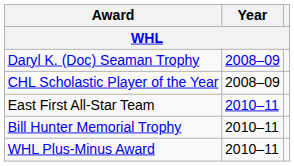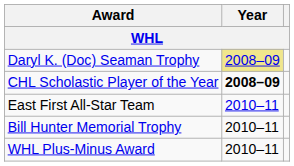Daryl K. (Doc) Seaman Trophy | Year: no background -> khaki background
CHL Scholastic Player of the Year | Year: normal -> bold
